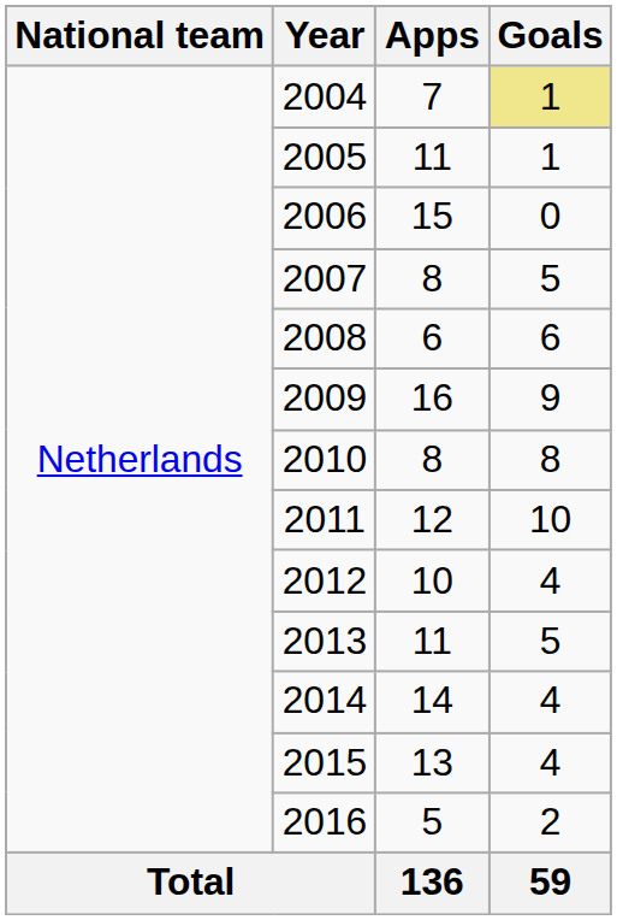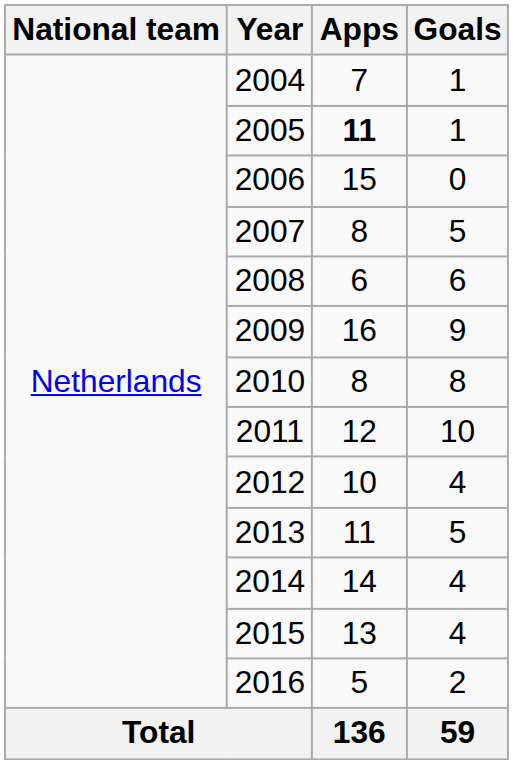2004 | Goals: khaki background -> no background
2005 | Apps: normal -> bold
